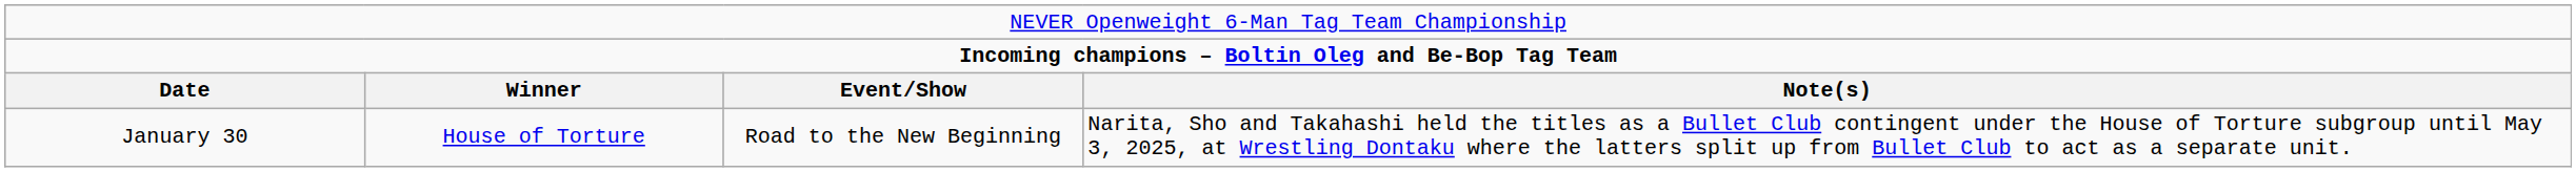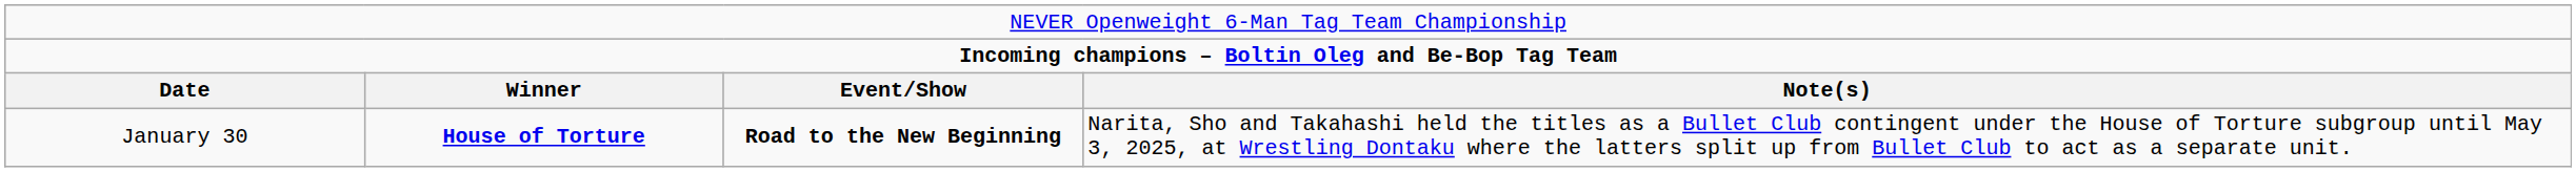January 30 | column 2: normal -> bold
January 30 | column 3: normal -> bold
